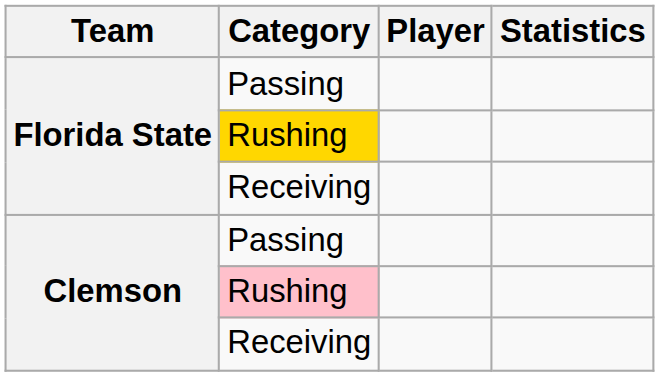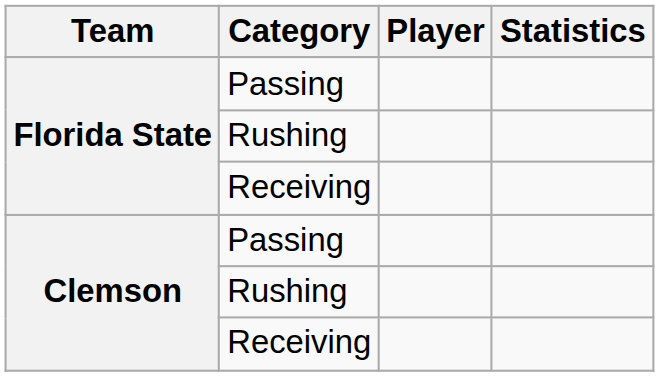Florida State / Rushing | Category: gold background -> no background
Clemson / Rushing | Category: pink background -> no background
